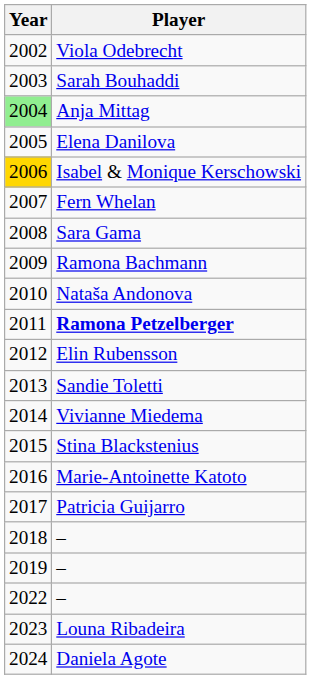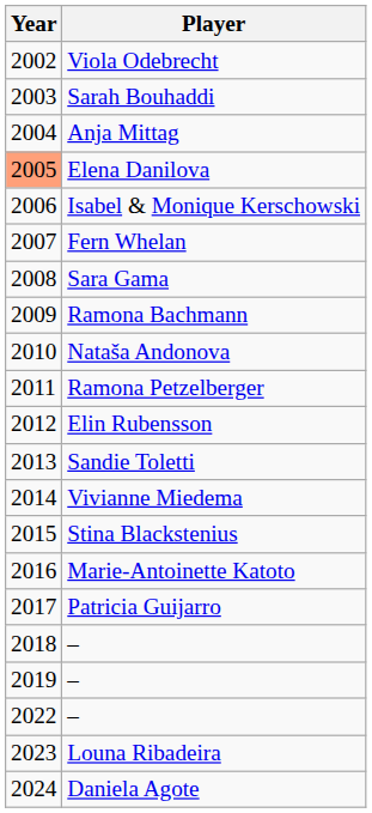row 4 | Year: lightgreen background -> no background
row 5 | Year: no background -> lightsalmon background
row 6 | Year: gold background -> no background
row 11 | Player: bold -> normal
